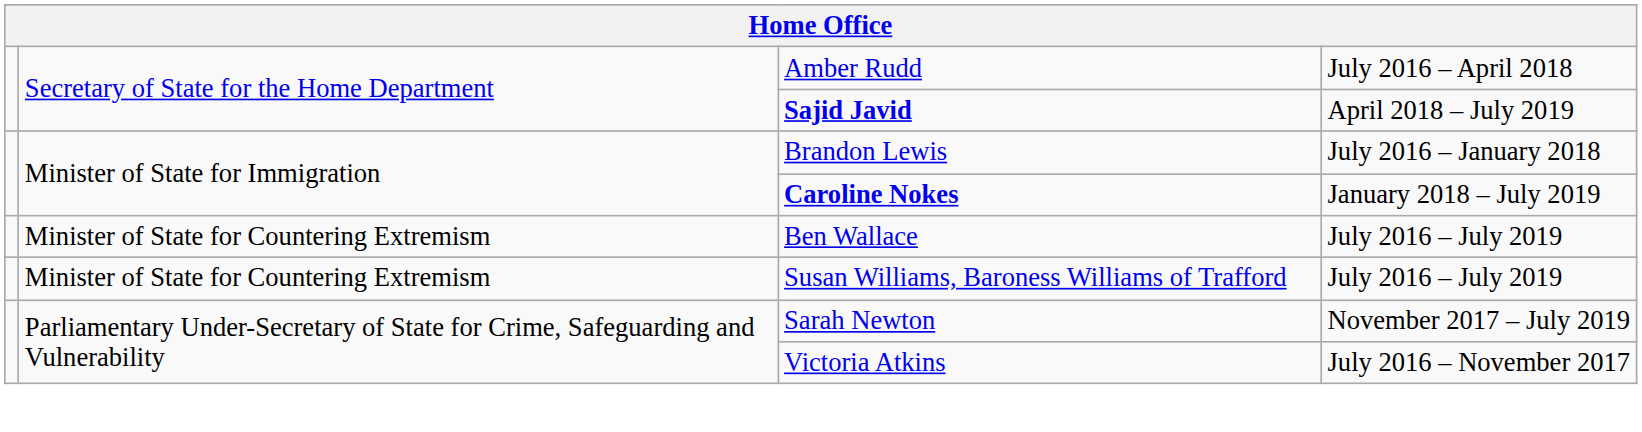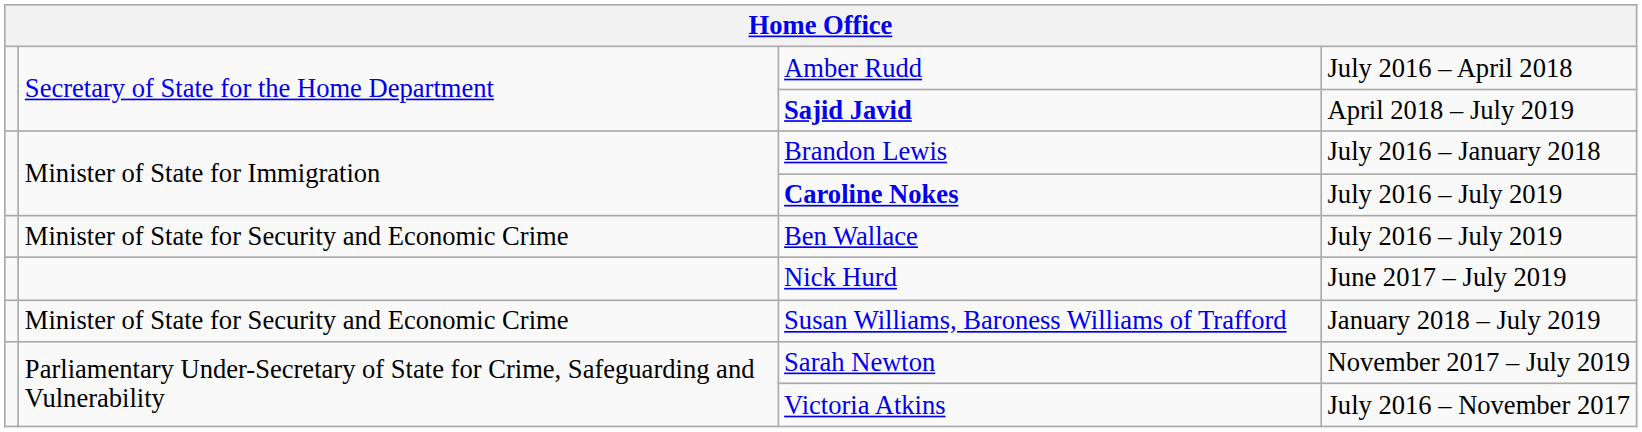Caroline Nokes | column 4: January 2018 – July 2019 -> July 2016 – July 2019
Ben Wallace | column 2: Minister of State for Countering Extremism -> Minister of State for Security and Economic Crime
+ row: Nick Hurd | June 2017 – July 2019
Susan Williams, Baroness Williams of Trafford | column 2: Minister of State for Countering Extremism -> Minister of State for Security and Economic Crime
Susan Williams, Baroness Williams of Trafford | column 4: July 2016 – July 2019 -> January 2018 – July 2019
